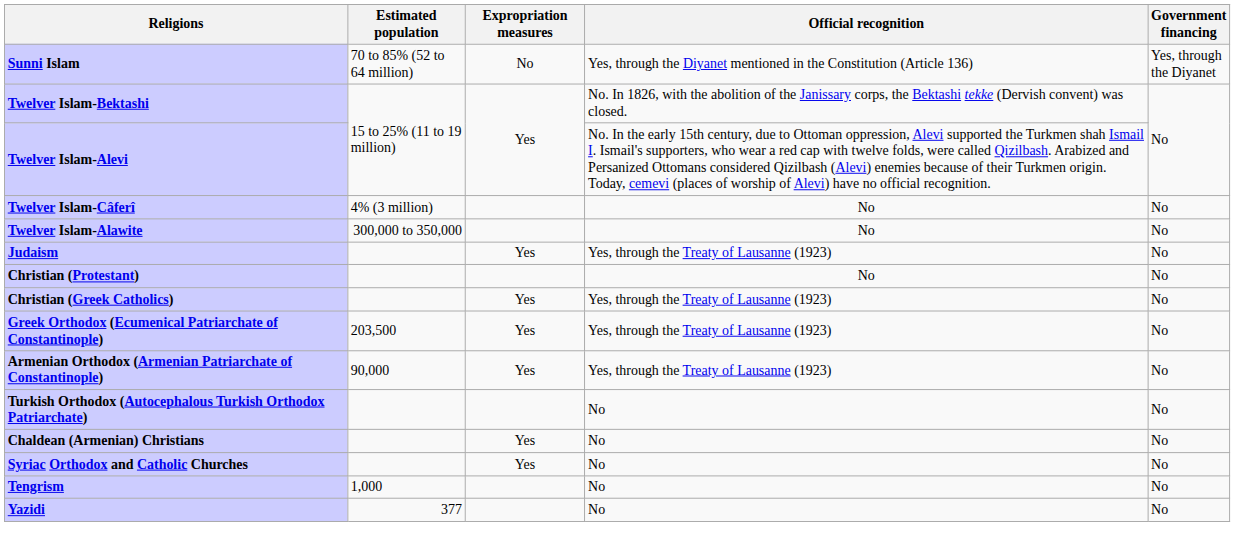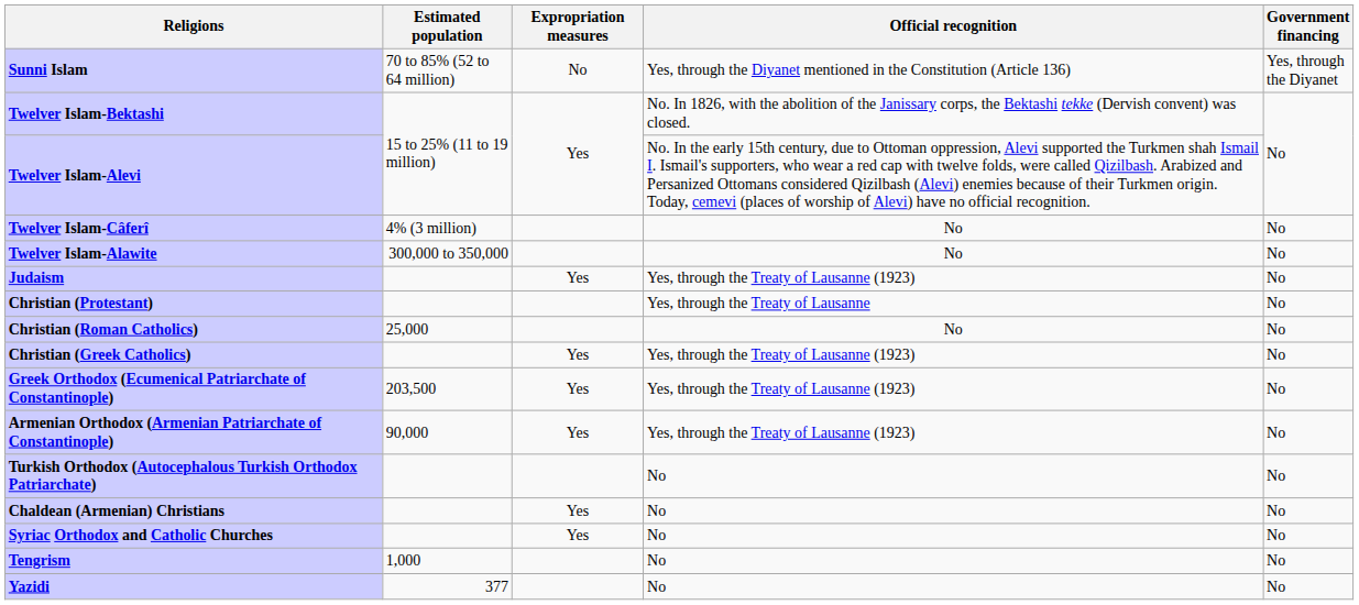Christian (Protestant) | Official recognition: No -> Yes, through the Treaty of Lausanne
+ row: Christian (Roman Catholics) | 25,000 | No | No
